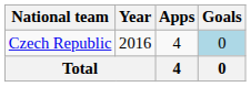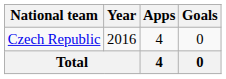Czech Republic | Goals: lightblue background -> no background
